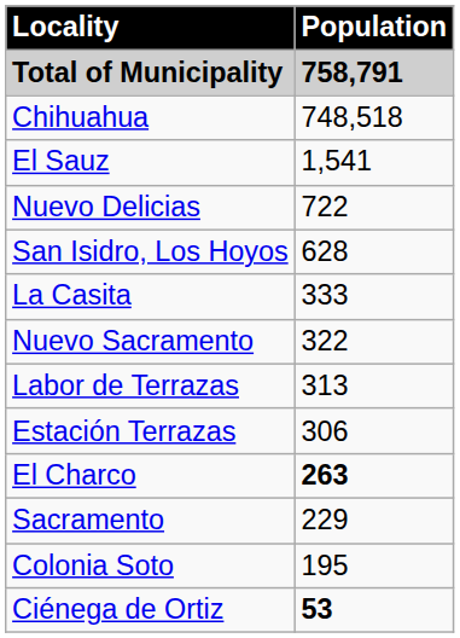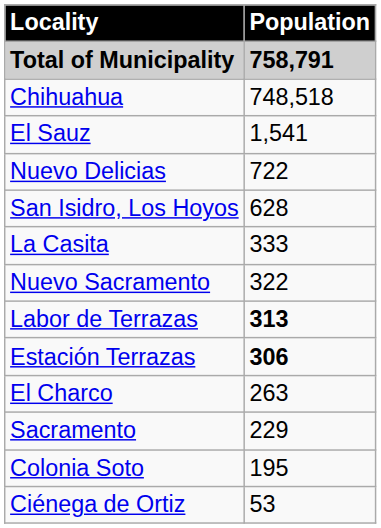Labor de Terrazas | Population: normal -> bold
Estación Terrazas | Population: normal -> bold
El Charco | Population: bold -> normal
Ciénega de Ortiz | Population: bold -> normal
